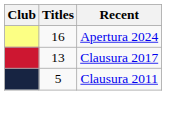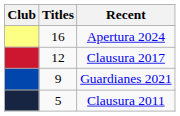Clausura 2017 | Titles: 13 -> 12
+ row: 9 | Guardianes 2021
